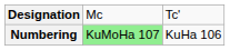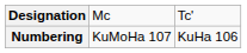Numbering | column 2: lightgreen background -> no background
